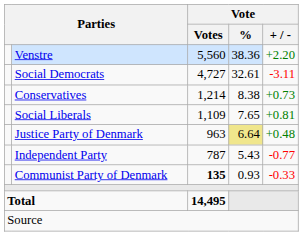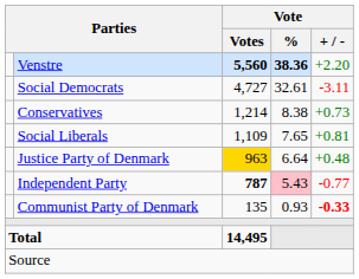Venstre | Vote / Votes: normal -> bold
Venstre | Vote / %: normal -> bold
Justice Party of Denmark | Vote / Votes: no background -> gold background
Justice Party of Denmark | Vote / %: khaki background -> no background
Independent Party | Vote / Votes: normal -> bold
Independent Party | Vote / %: no background -> pink background
Communist Party of Denmark | Vote / Votes: bold -> normal
Communist Party of Denmark | Vote / + / -: normal -> bold
